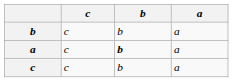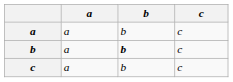columns swapped: a <-> c
row 2 | column 1: b -> a
row 3 | column 1: a -> b
